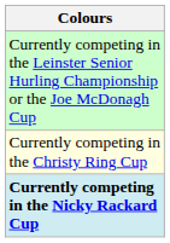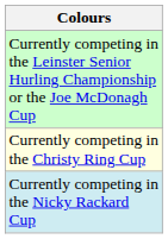row 4 | column 1: bold -> normal
